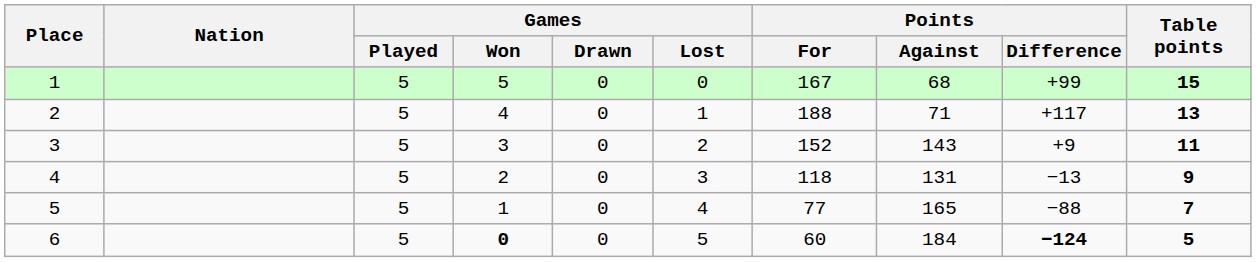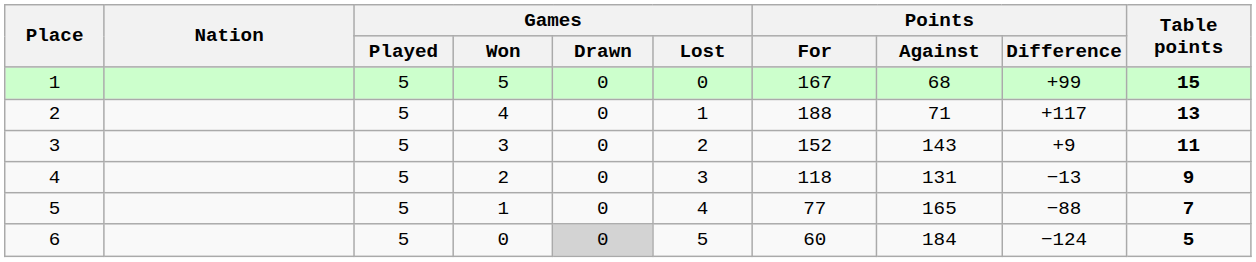6 | Games / Won: bold -> normal
6 | Games / Drawn: no background -> lightgrey background
6 | Points / Difference: bold -> normal
